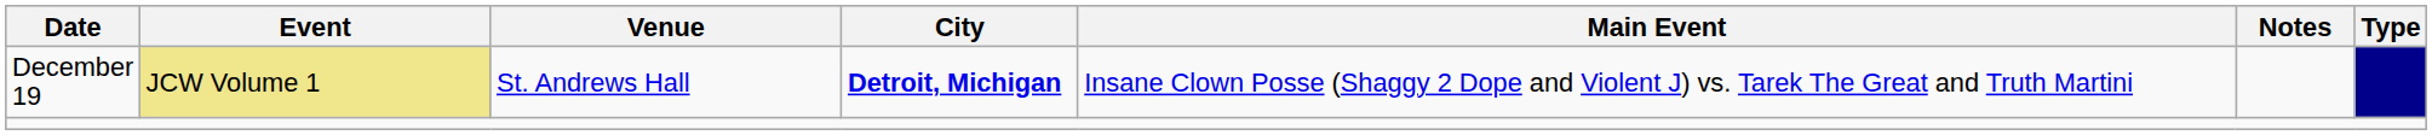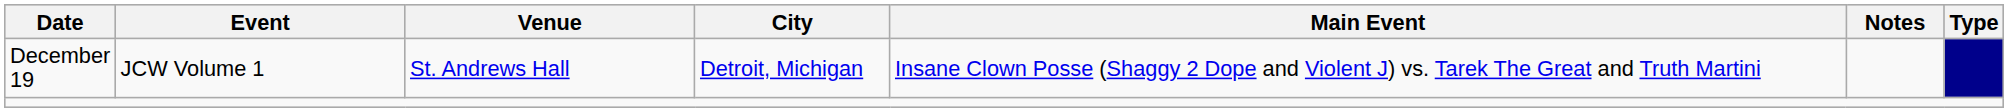December 19 | Event: khaki background -> no background
December 19 | City: bold -> normal
